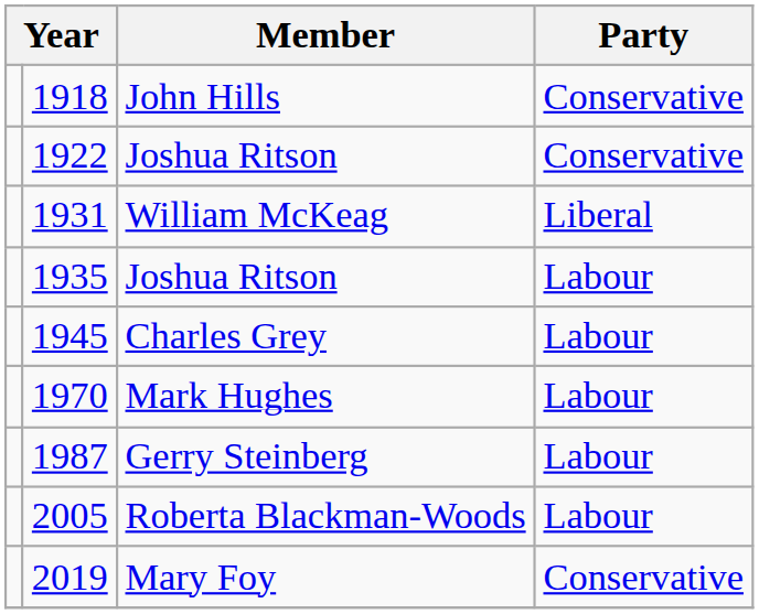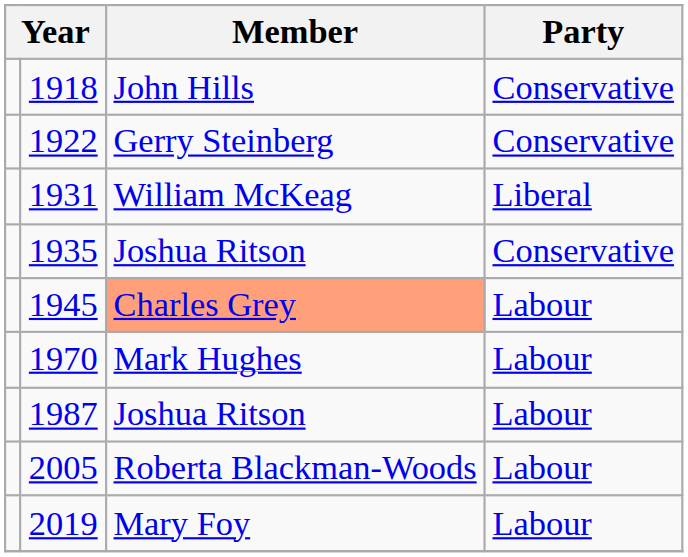1922 | Member: Joshua Ritson -> Gerry Steinberg
1935 | Party: Labour -> Conservative
1945 | Member: no background -> lightsalmon background
1987 | Member: Gerry Steinberg -> Joshua Ritson
2019 | Party: Conservative -> Labour
